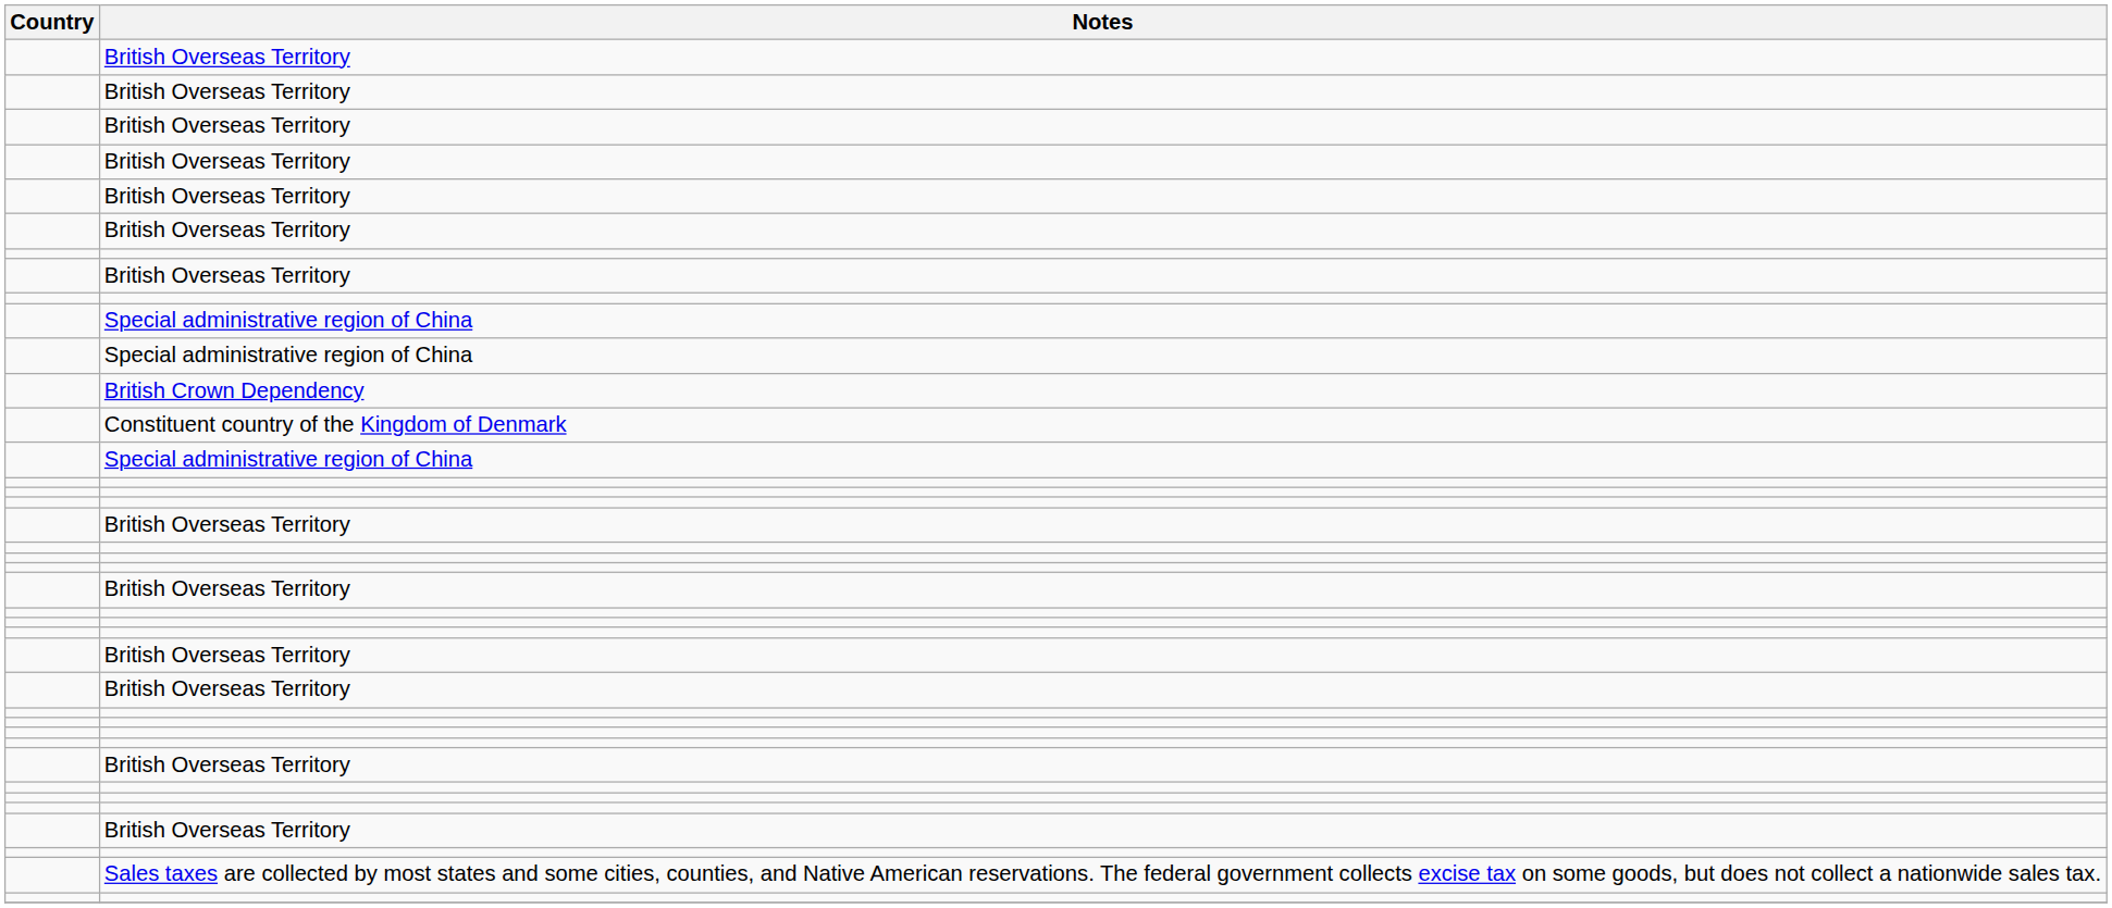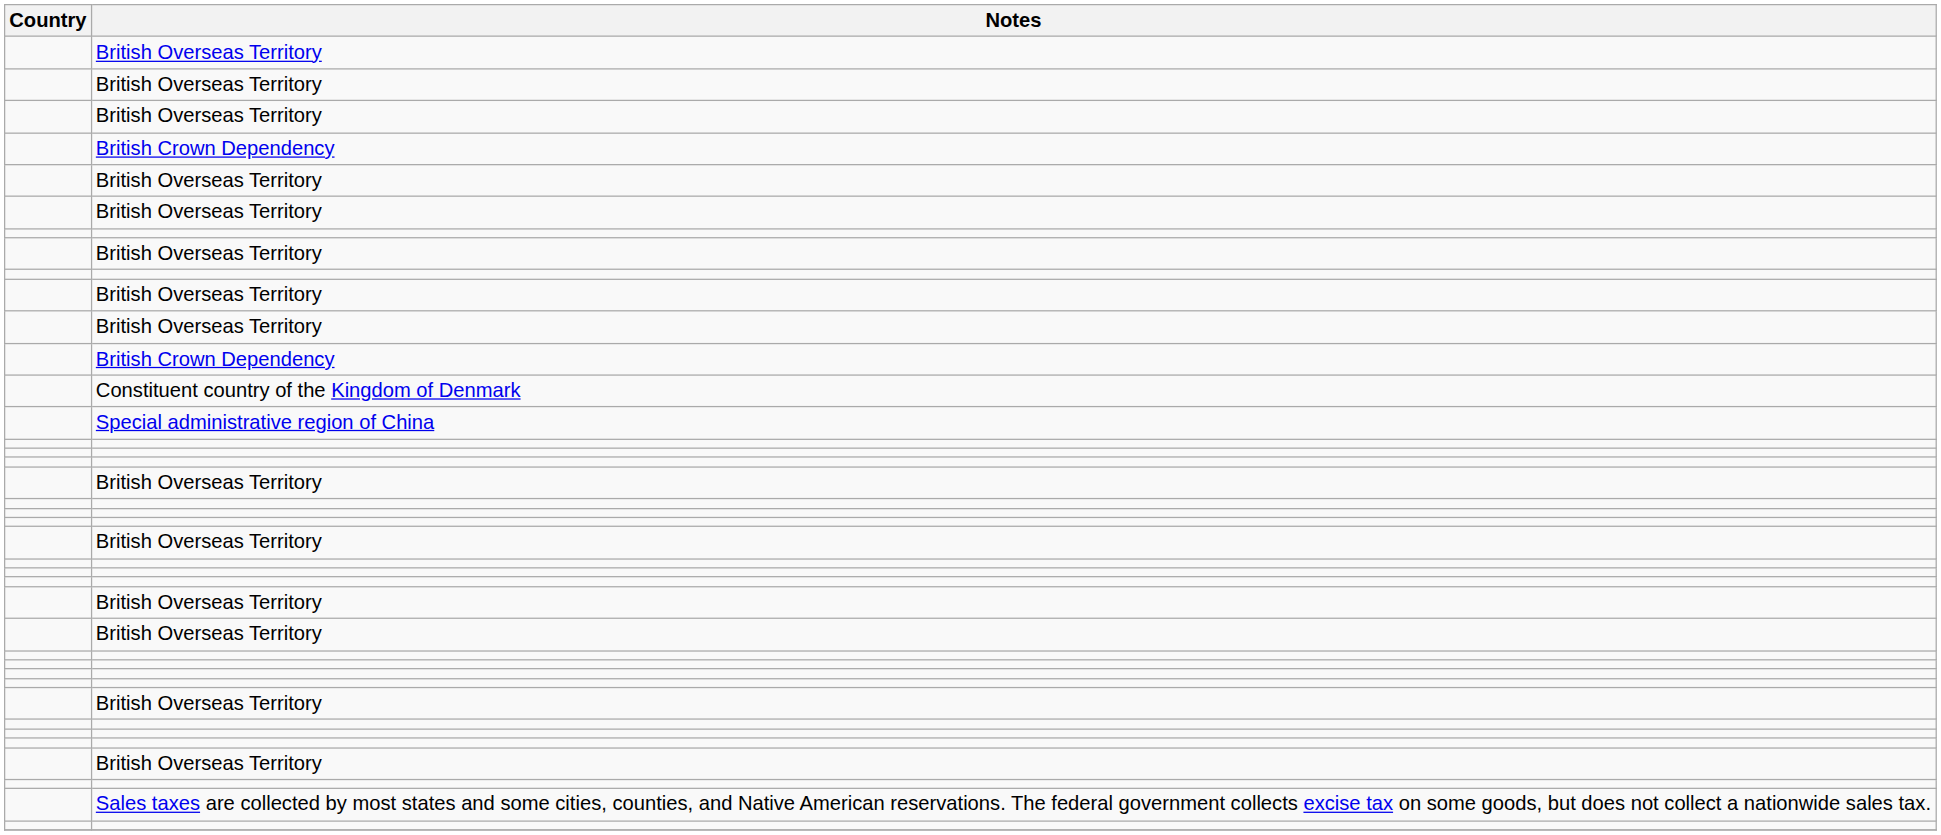row 5 | Notes: British Overseas Territory -> British Crown Dependency
row 11 | Notes: Special administrative region of China -> British Overseas Territory
row 12 | Notes: Special administrative region of China -> British Overseas Territory
